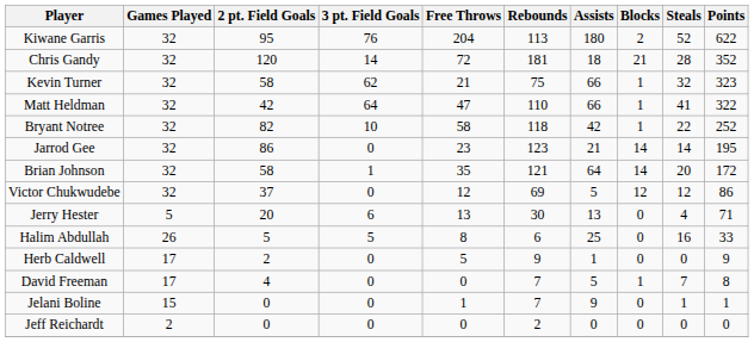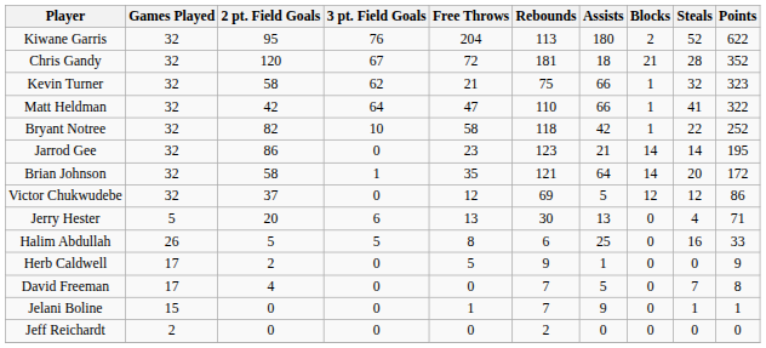Chris Gandy | 3 pt. Field Goals: 14 -> 67
David Freeman | Blocks: 1 -> 0
